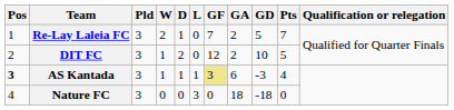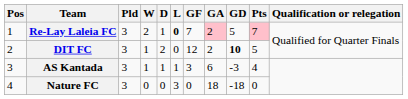Re-Lay Laleia FC | L: normal -> bold
Re-Lay Laleia FC | GA: no background -> pink background
Re-Lay Laleia FC | Pts: no background -> pink background
DIT FC | GD: normal -> bold
AS Kantada | Pos: bold -> normal
AS Kantada | GF: khaki background -> no background
